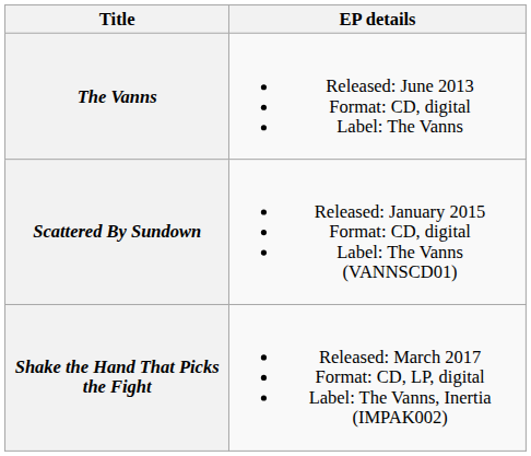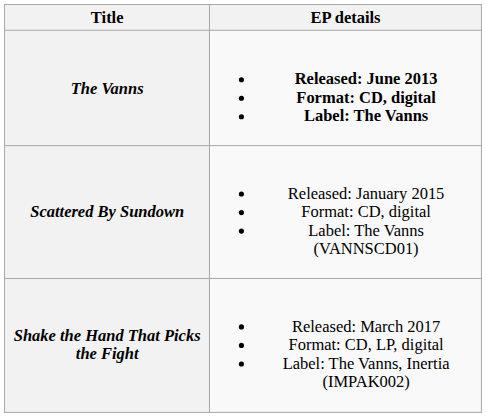The Vanns | EP details: normal -> bold
